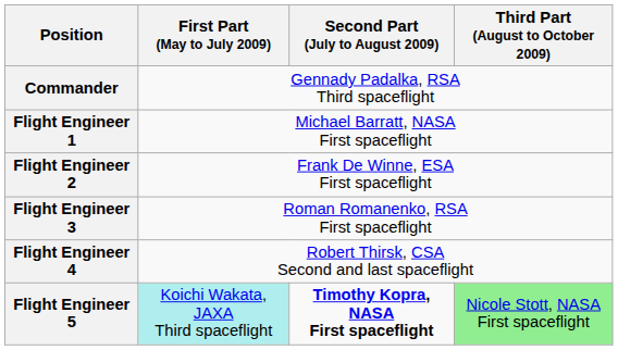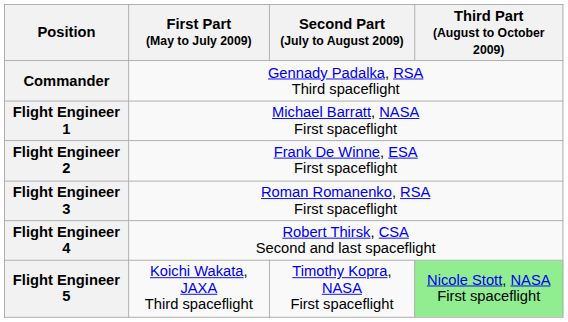Flight Engineer 5 | First Part (May to July 2009): paleturquoise background -> no background
Flight Engineer 5 | Second Part (July to August 2009): bold -> normal
